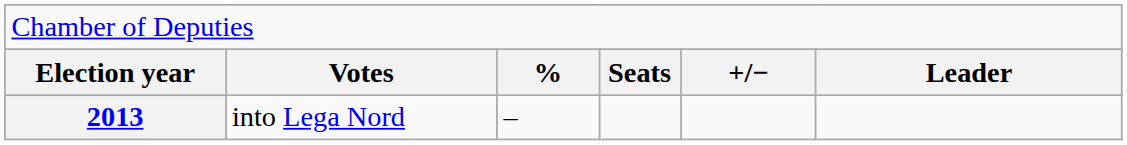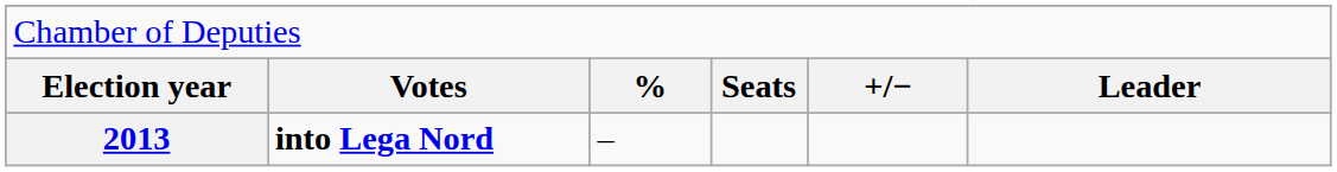2013 | column 2: normal -> bold
